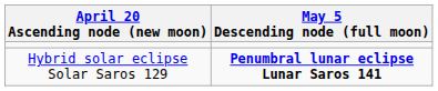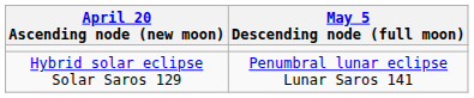Hybrid solar eclipse Solar Saros 129 | May 5 Descending node (full moon): bold -> normal
